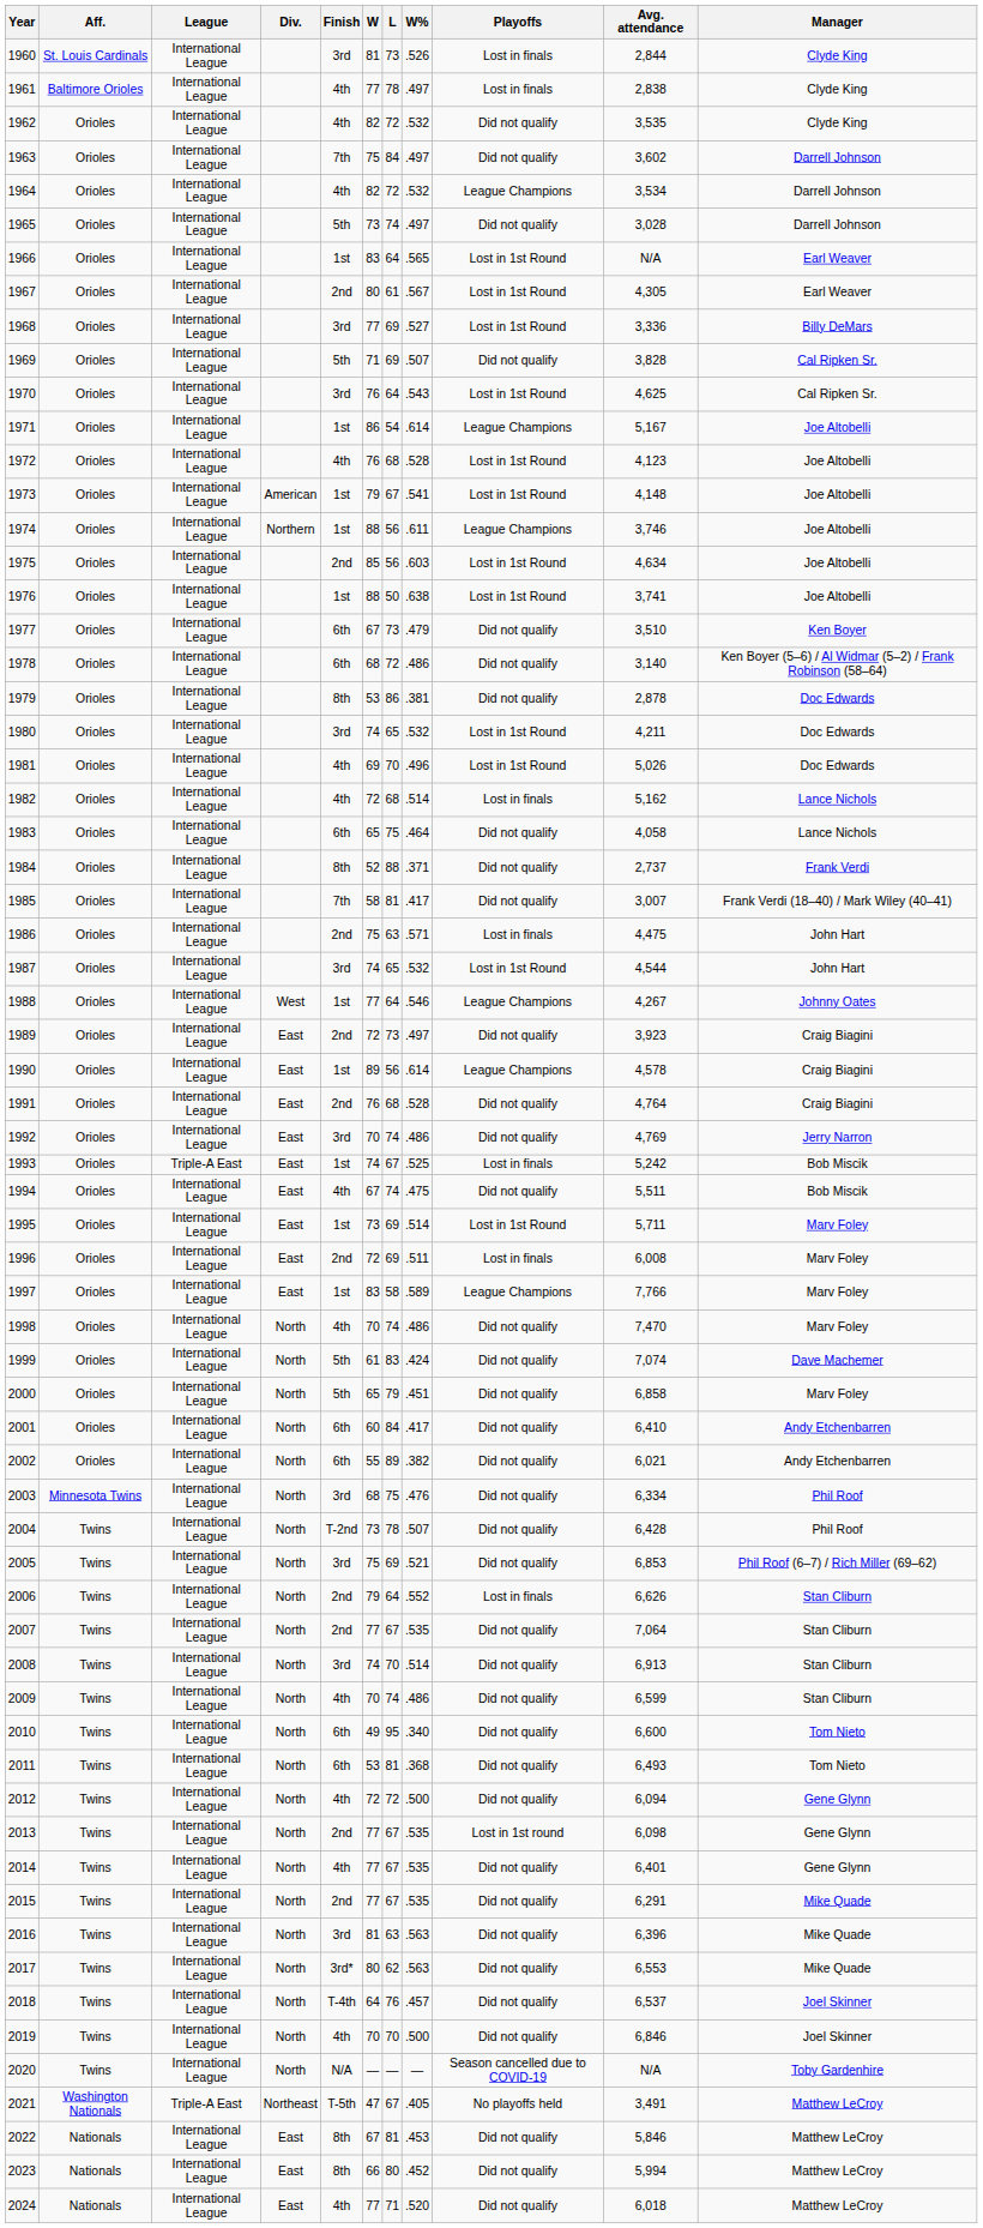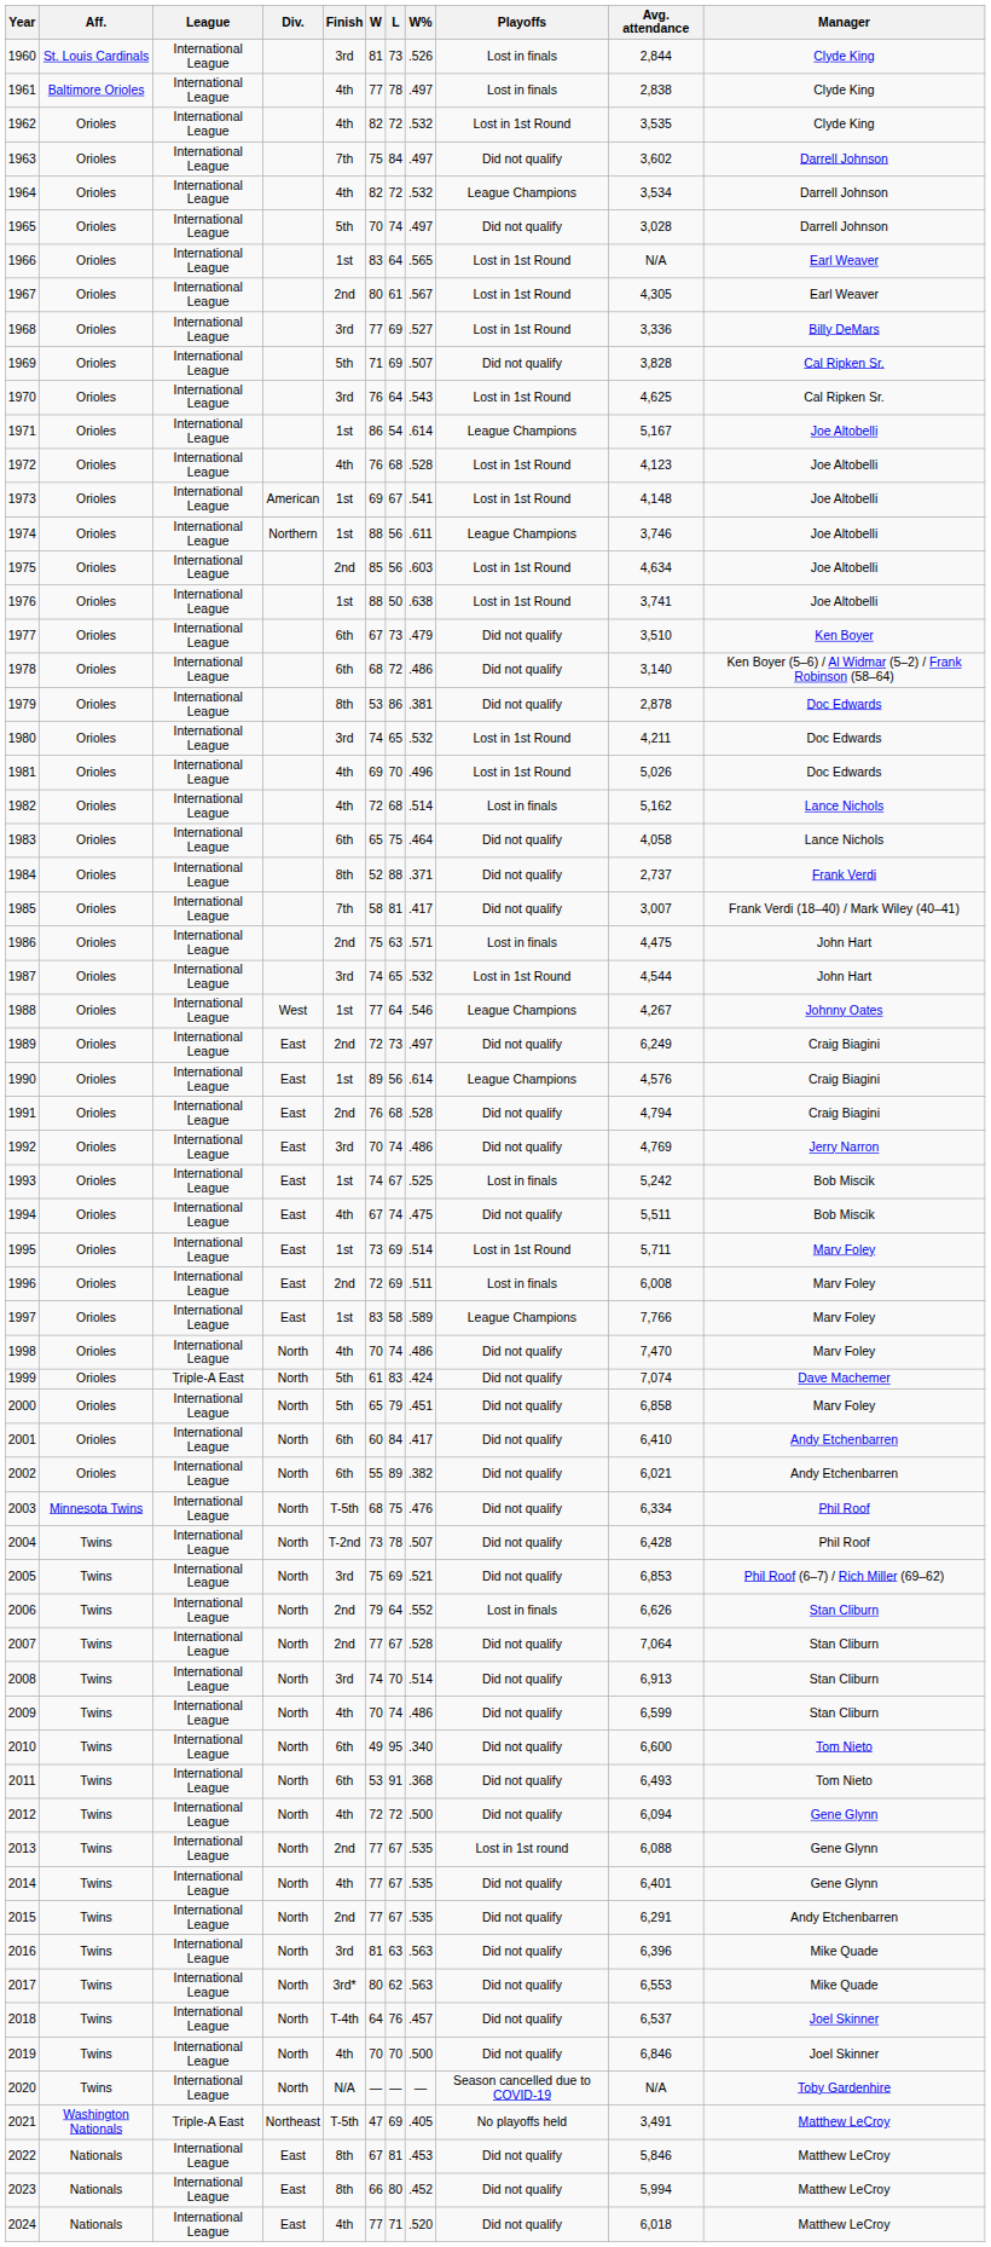1962 | Playoffs: Did not qualify -> Lost in 1st Round
1965 | W: 73 -> 70
1973 | W: 79 -> 69
1989 | Avg. attendance: 3,923 -> 6,249
1990 | Avg. attendance: 4,578 -> 4,576
1991 | Avg. attendance: 4,764 -> 4,794
1993 | League: Triple-A East -> International League
1999 | League: International League -> Triple-A East
2003 | Finish: 3rd -> T-5th
2007 | W%: .535 -> .528
2011 | L: 81 -> 91
2013 | Avg. attendance: 6,098 -> 6,088
2015 | Manager: Mike Quade -> Andy Etchenbarren
2021 | L: 67 -> 69
